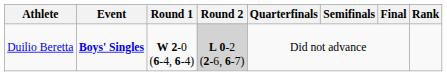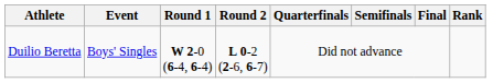Duilio Beretta | Event: bold -> normal
Duilio Beretta | Round 2: lightgrey background -> no background
